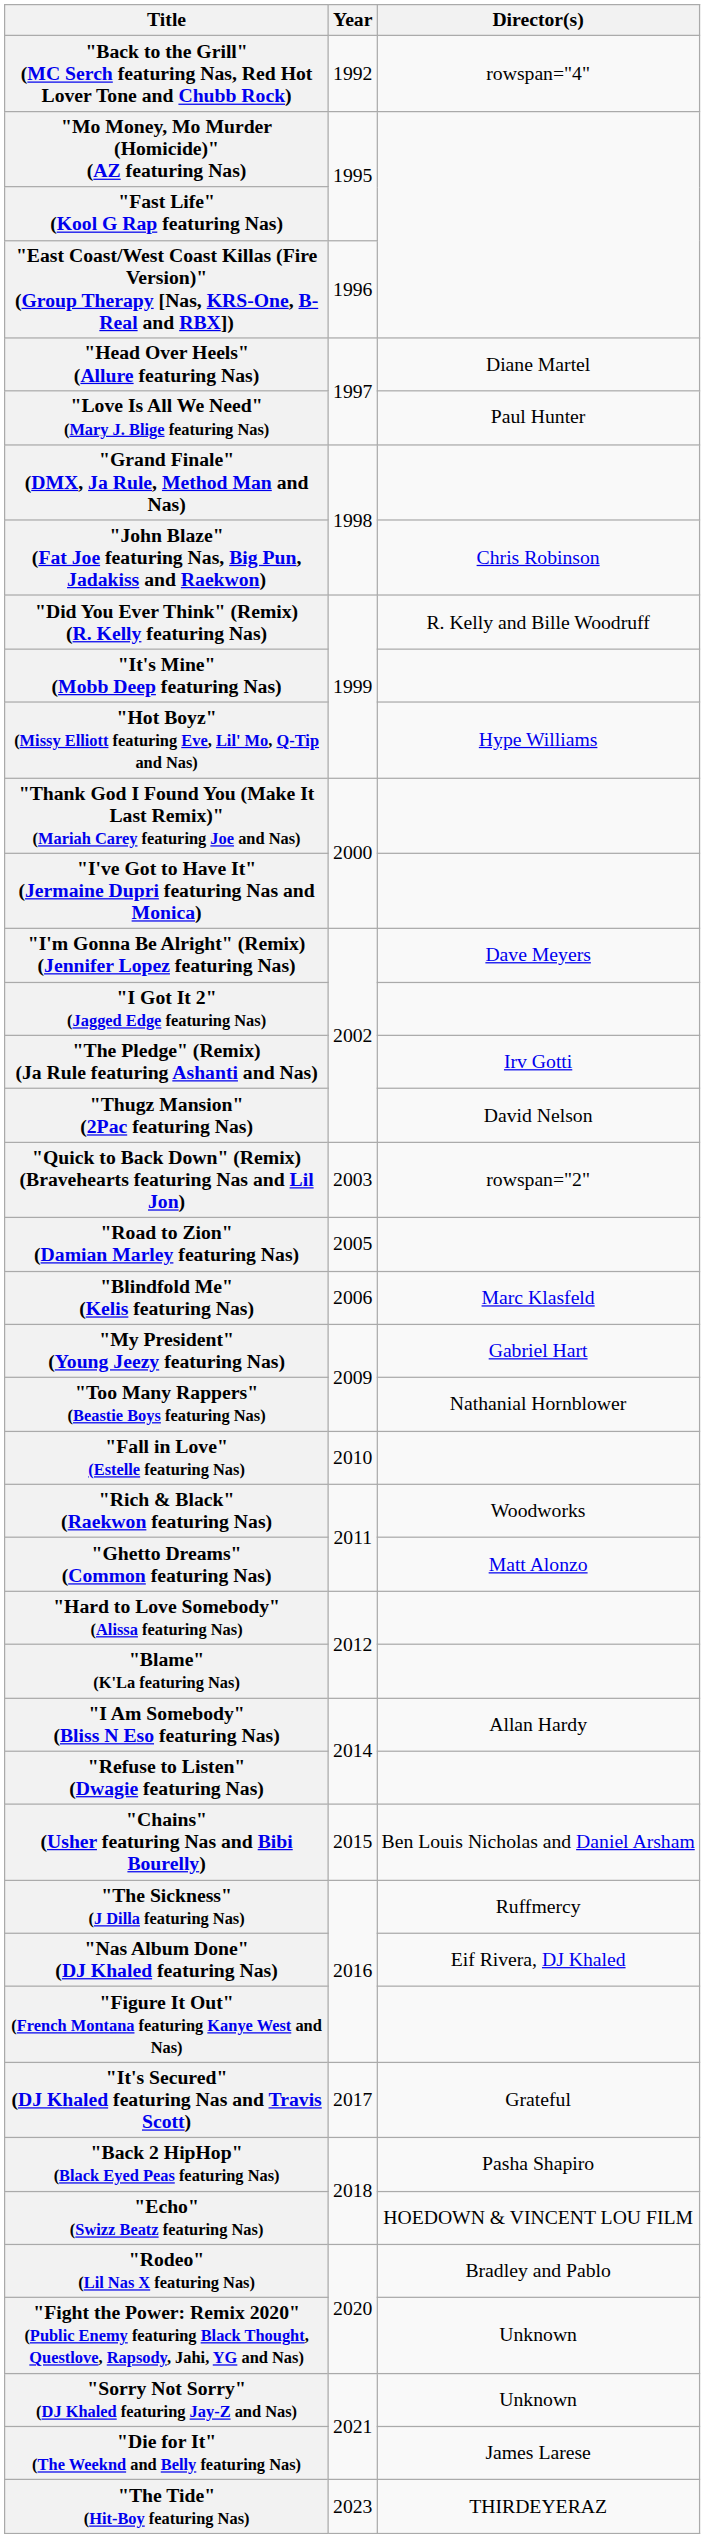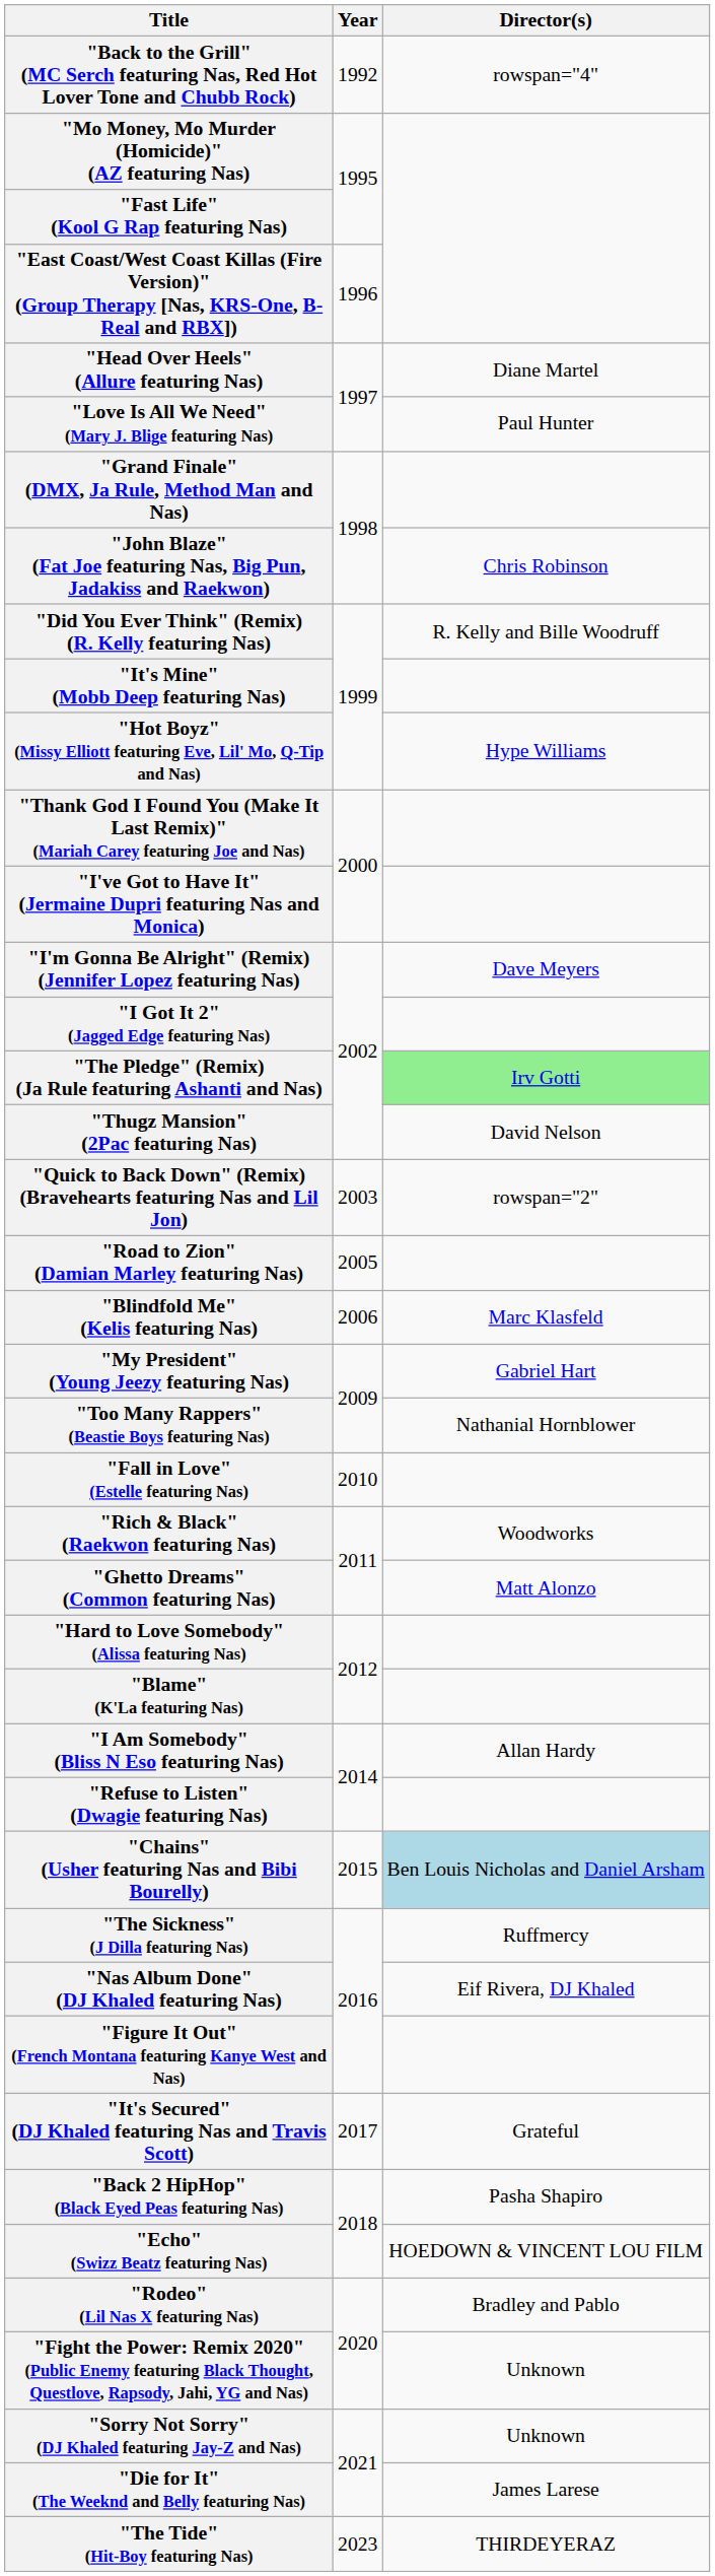"The Pledge" (Remix) (Ja Rule featuring Ashanti and Nas) | Director(s): no background -> lightgreen background
"Chains" (Usher featuring Nas and Bibi Bourelly) | Director(s): no background -> lightblue background
